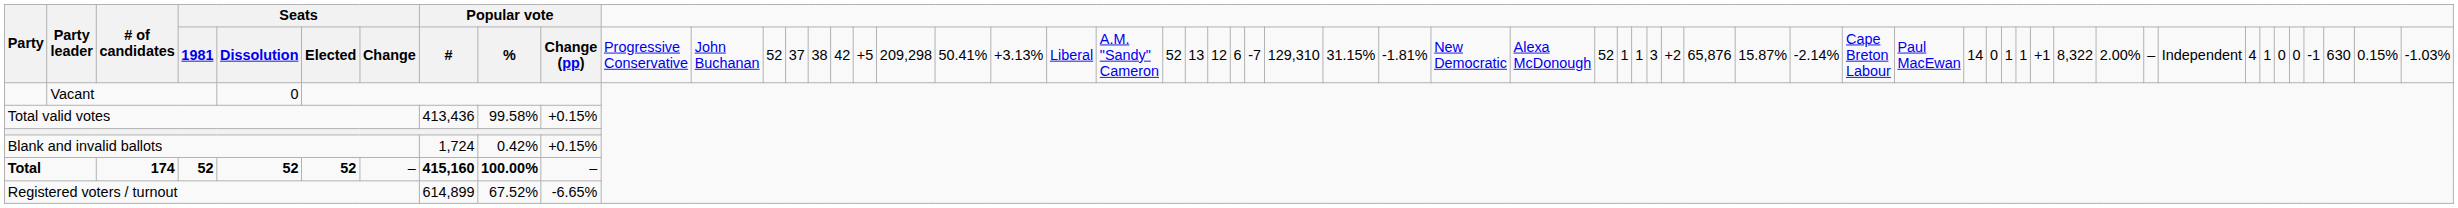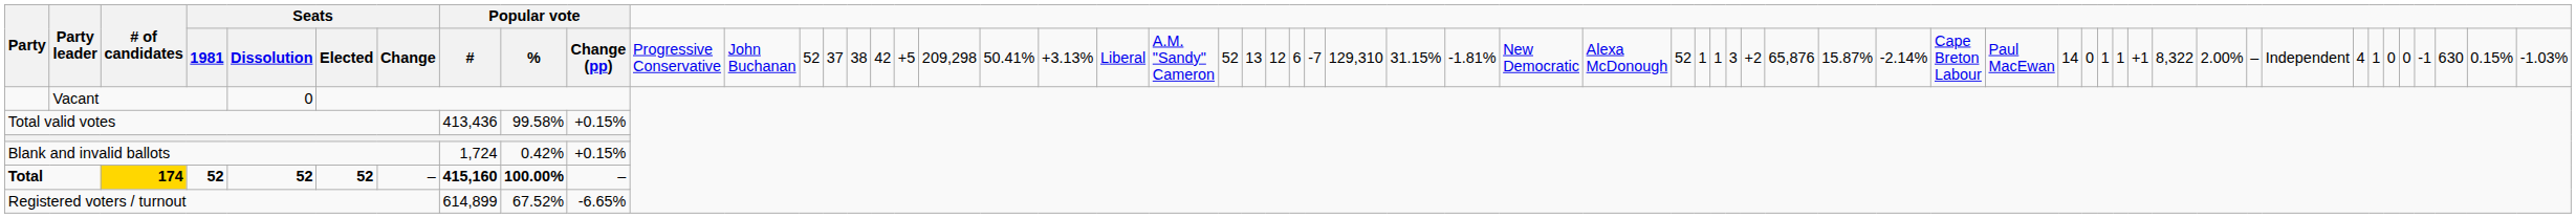Total | # of candidates: no background -> gold background
